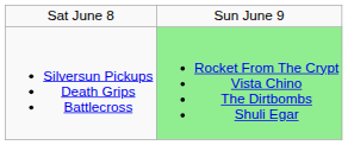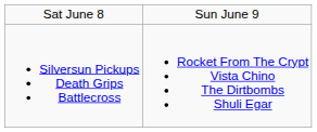Silversun Pickups Death Grips Battlecross | column 2: lightgreen background -> no background
